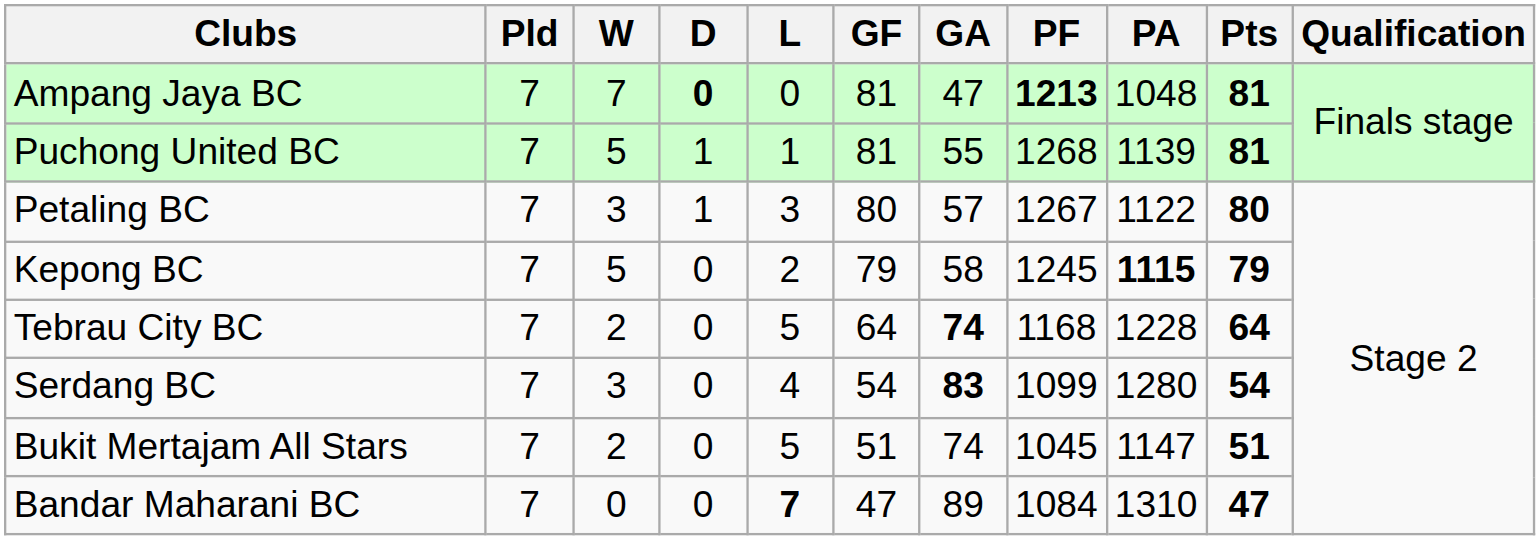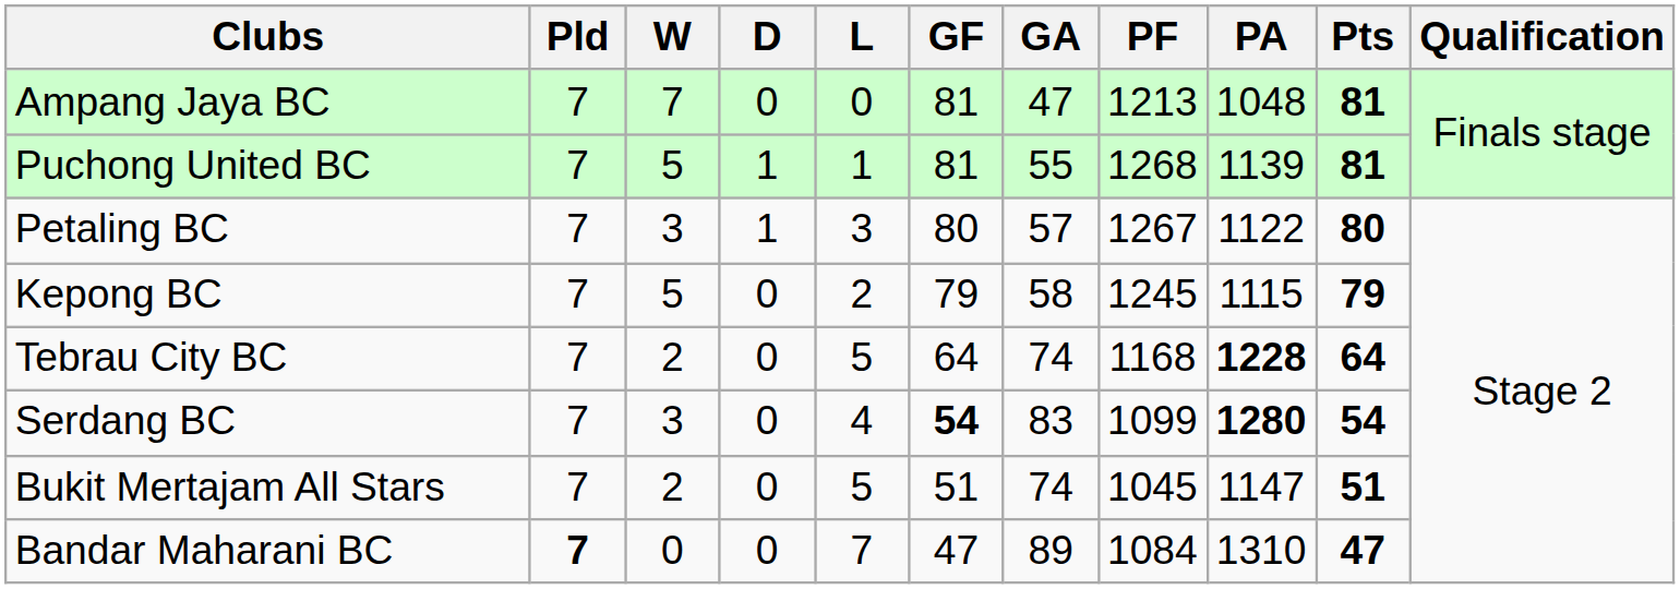Ampang Jaya BC | D: bold -> normal
Ampang Jaya BC | PF: bold -> normal
Kepong BC | PA: bold -> normal
Tebrau City BC | GA: bold -> normal
Tebrau City BC | PA: normal -> bold
Serdang BC | GF: normal -> bold
Serdang BC | GA: bold -> normal
Serdang BC | PA: normal -> bold
Bandar Maharani BC | Pld: normal -> bold
Bandar Maharani BC | L: bold -> normal
